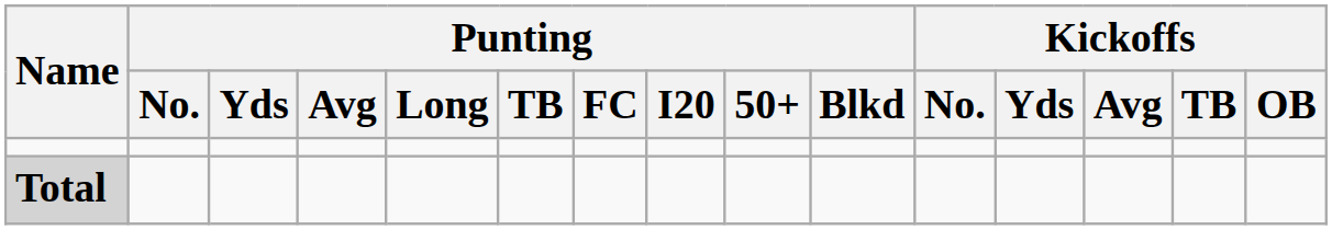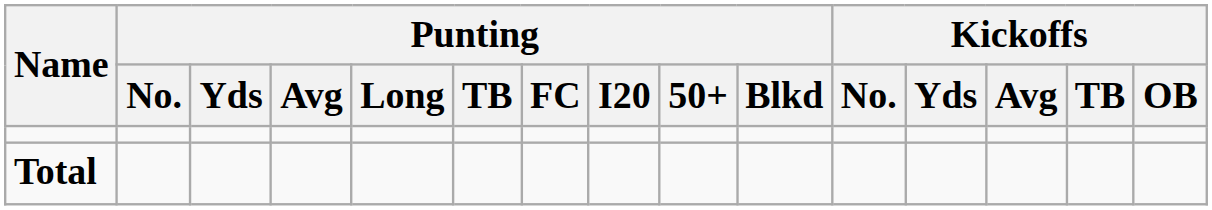row 4 | Name: lightgrey background -> no background
